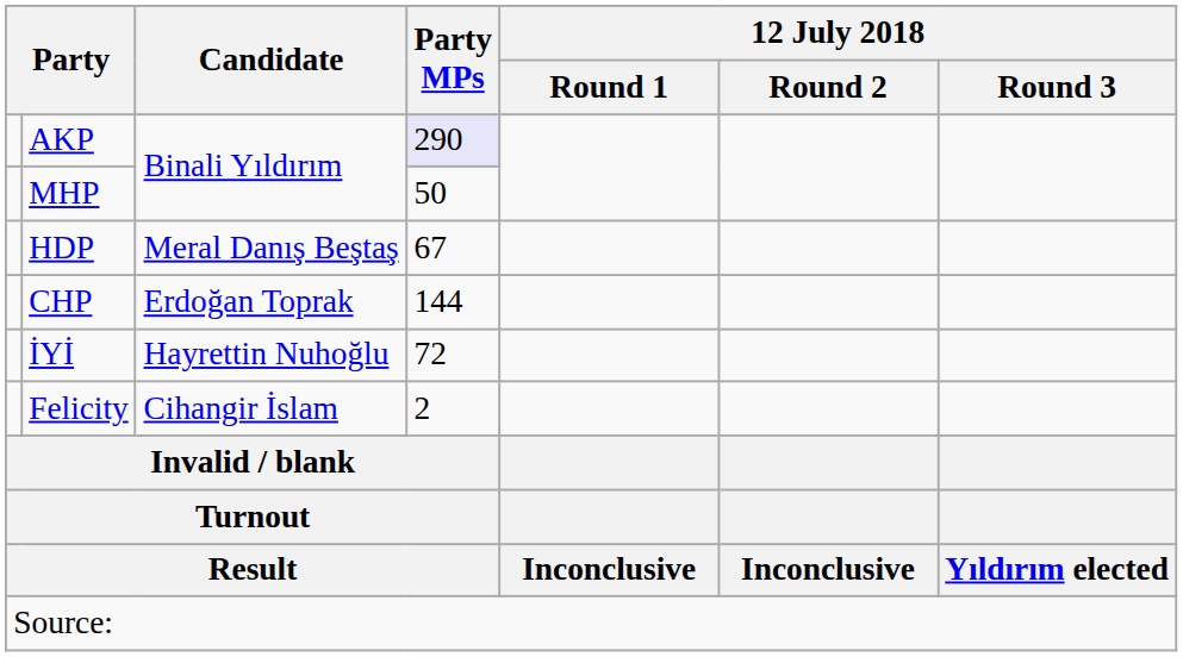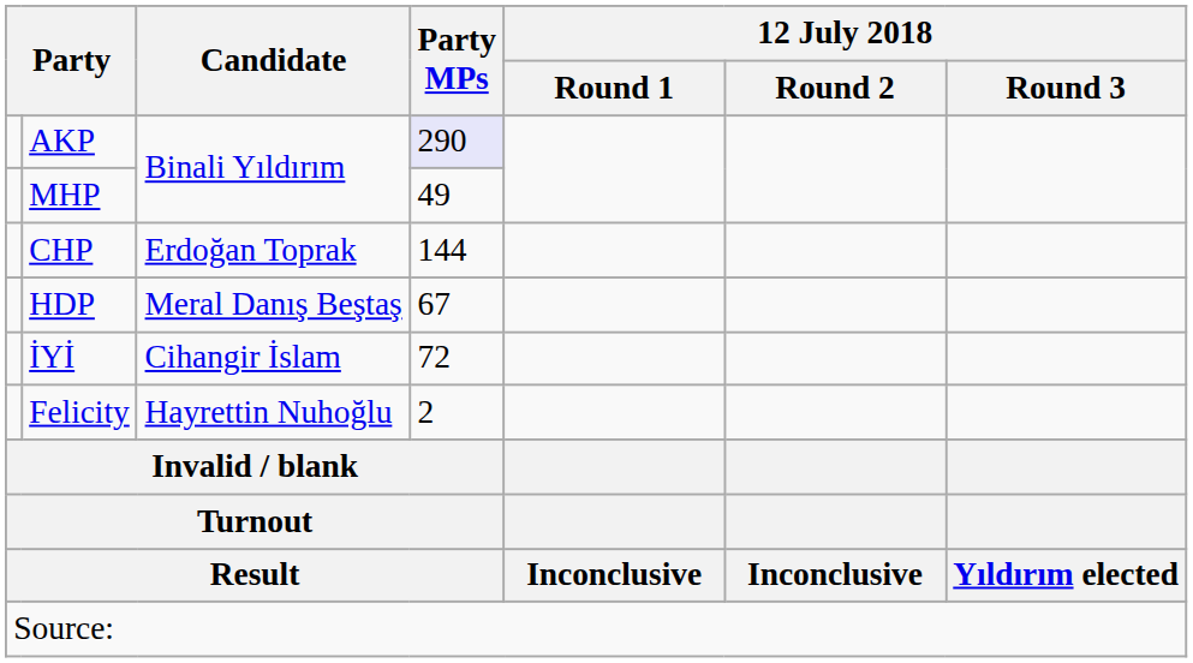MHP | Party MPs: 50 -> 49
rows swapped: CHP <-> HDP
İYİ | Candidate: Hayrettin Nuhoğlu -> Cihangir İslam
Felicity | Candidate: Cihangir İslam -> Hayrettin Nuhoğlu
